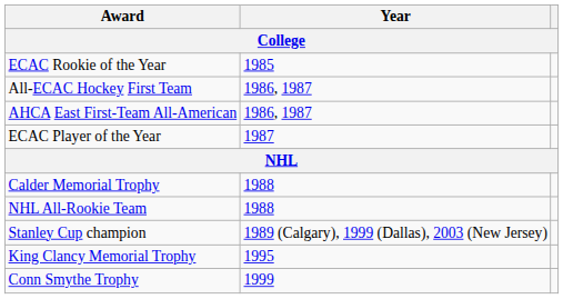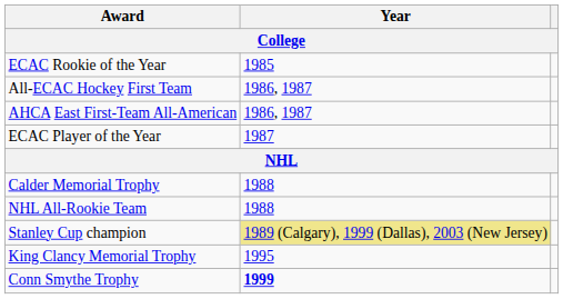Stanley Cup champion | Year: no background -> khaki background
Conn Smythe Trophy | Year: normal -> bold
